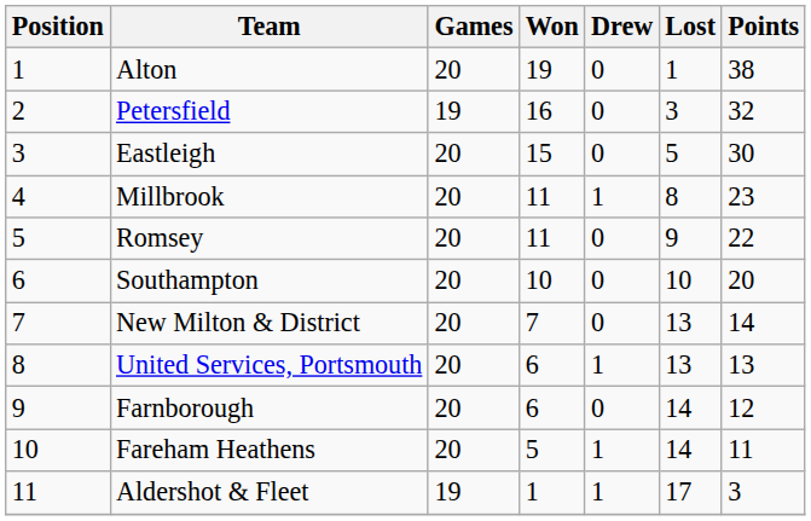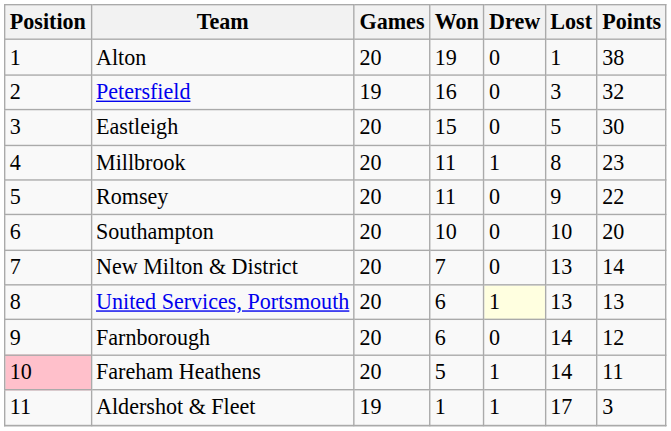United Services, Portsmouth | Drew: no background -> lightyellow background
Fareham Heathens | Position: no background -> pink background
